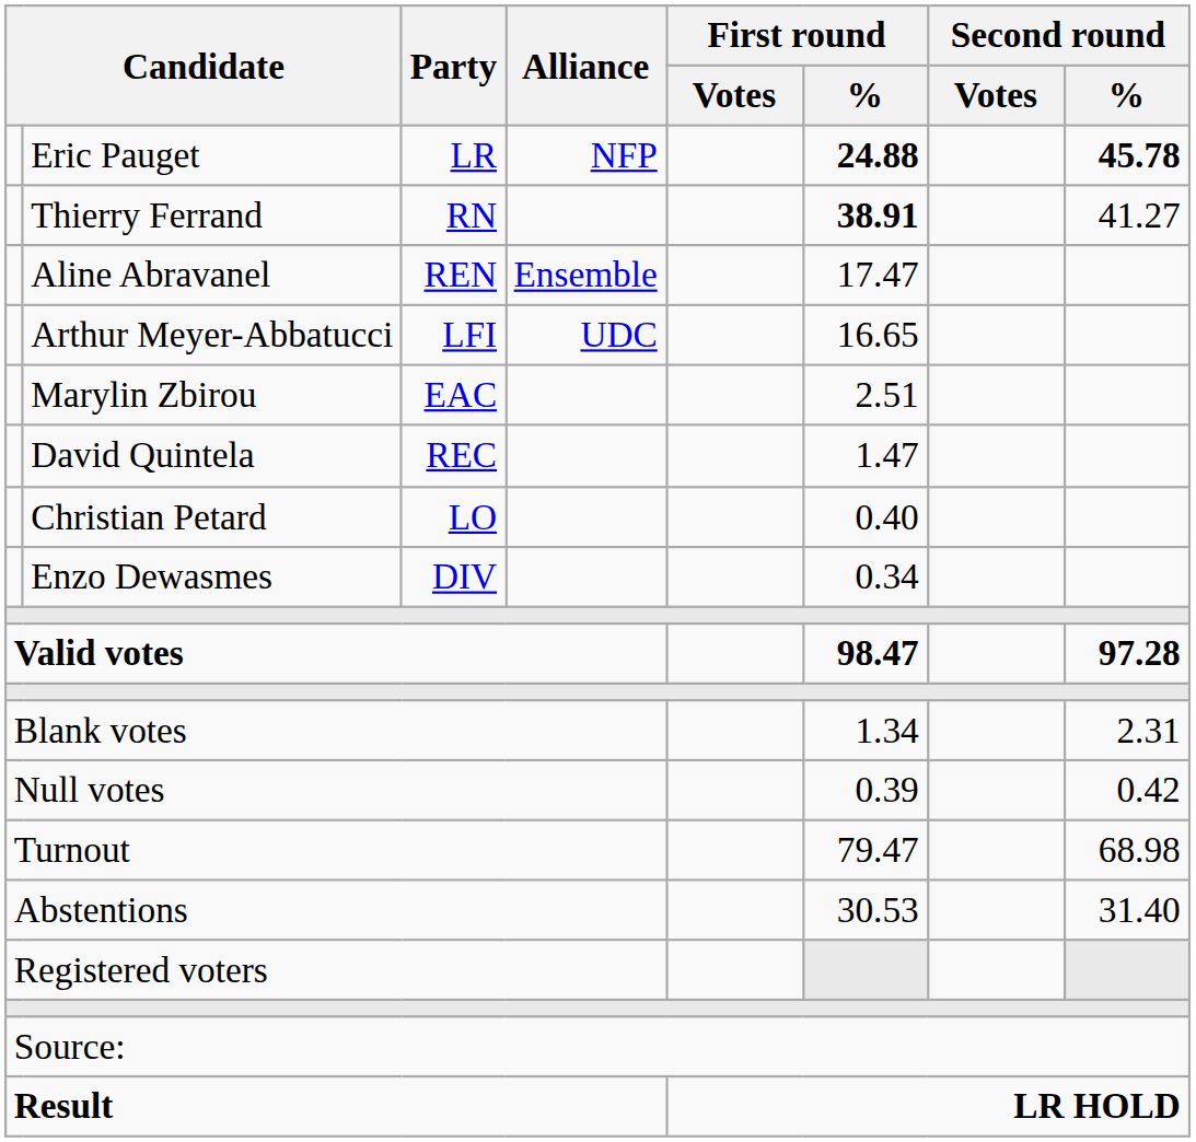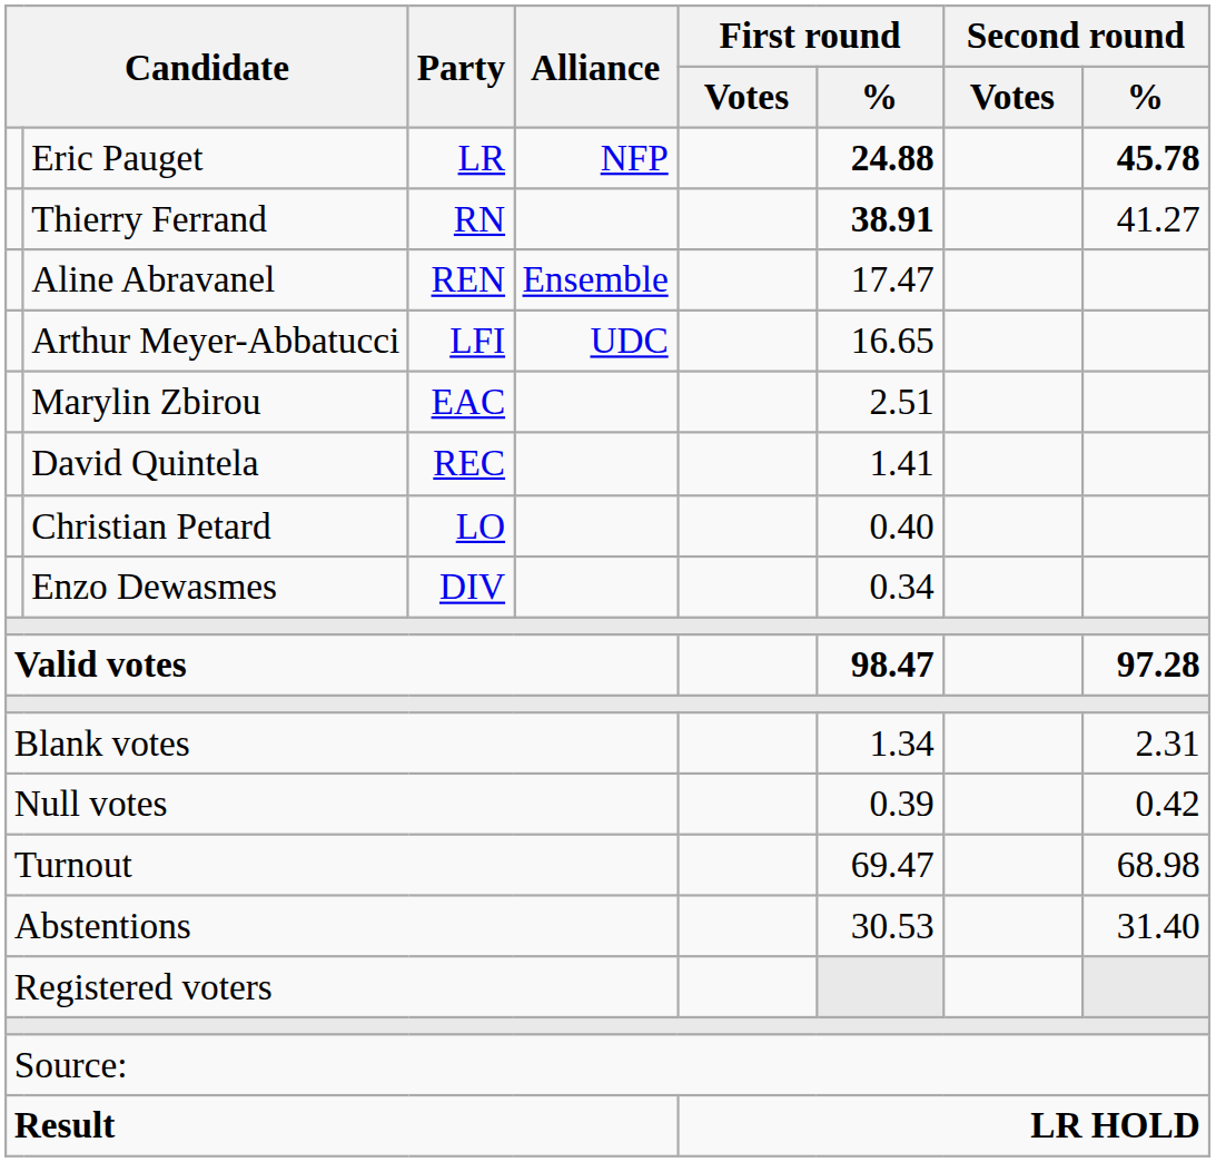David Quintela | First round / %: 1.47 -> 1.41
Turnout | First round / %: 79.47 -> 69.47
